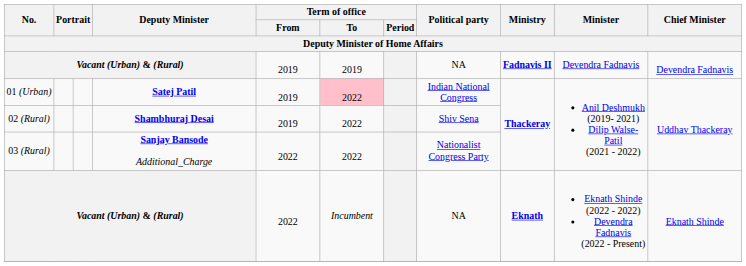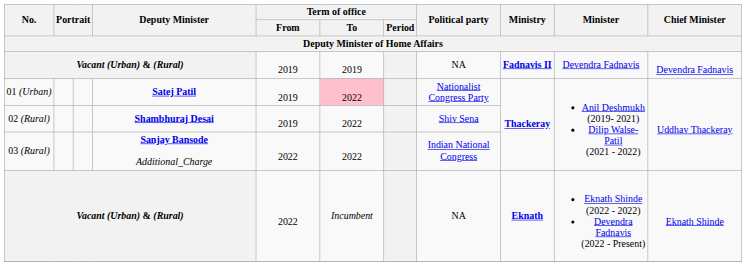01 (Urban) | Political party: Indian National Congress -> Nationalist Congress Party
03 (Rural) | Political party: Nationalist Congress Party -> Indian National Congress
